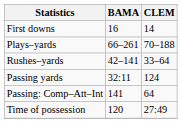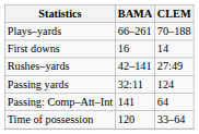rows swapped: First downs <-> Plays–yards
Rushes–yards | CLEM: 33–64 -> 27:49
Time of possession | CLEM: 27:49 -> 33–64
